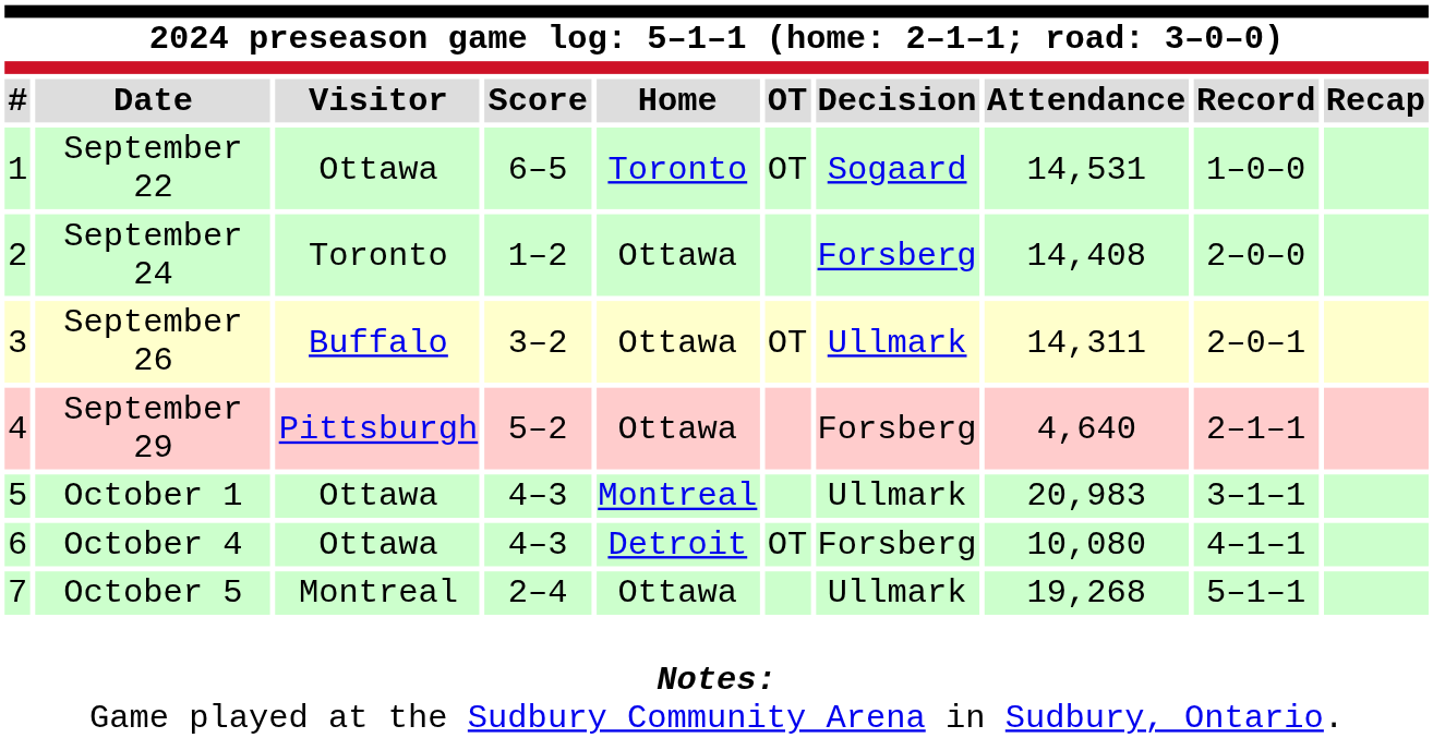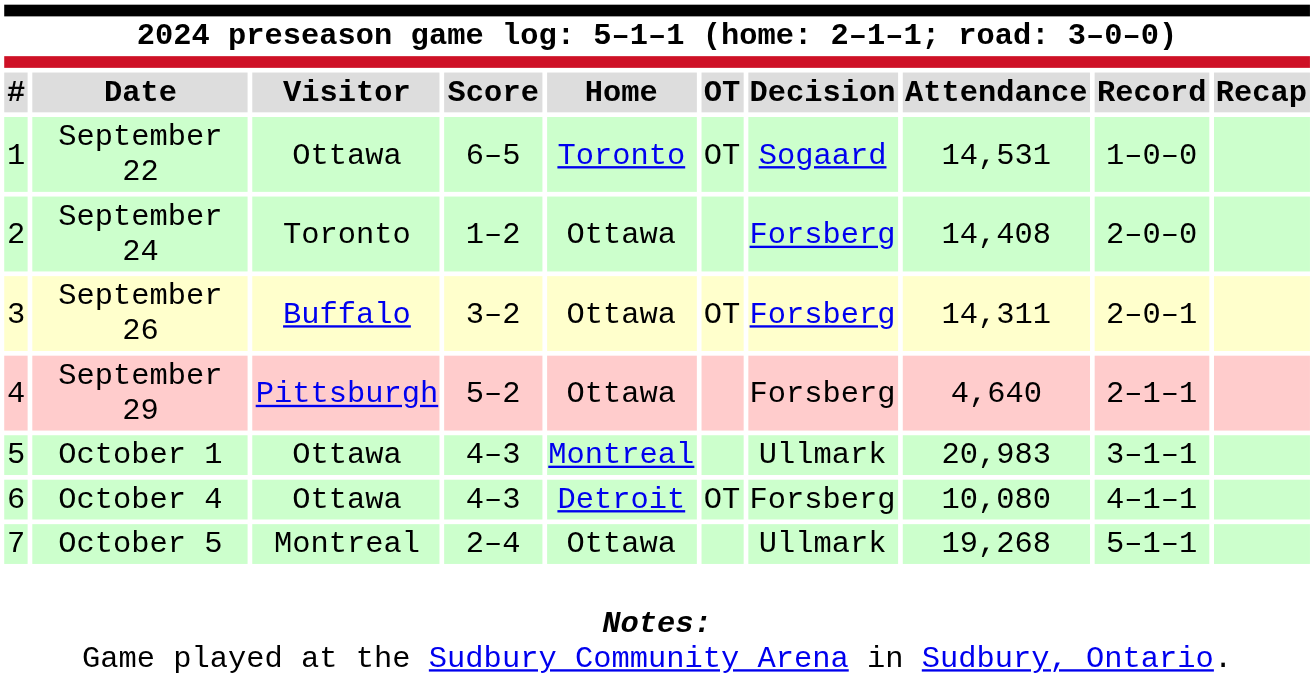September 26 | Decision: Ullmark -> Forsberg
